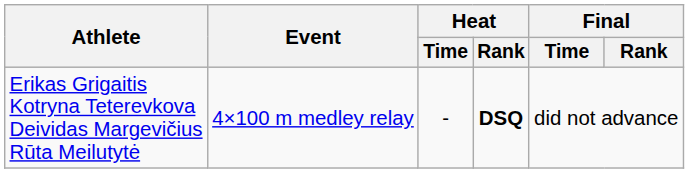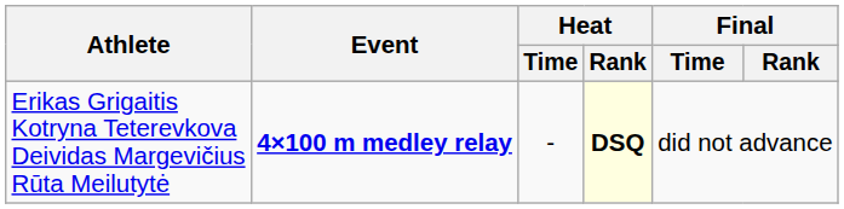row 3 | Event: normal -> bold
row 3 | Heat / Rank: no background -> lightyellow background
